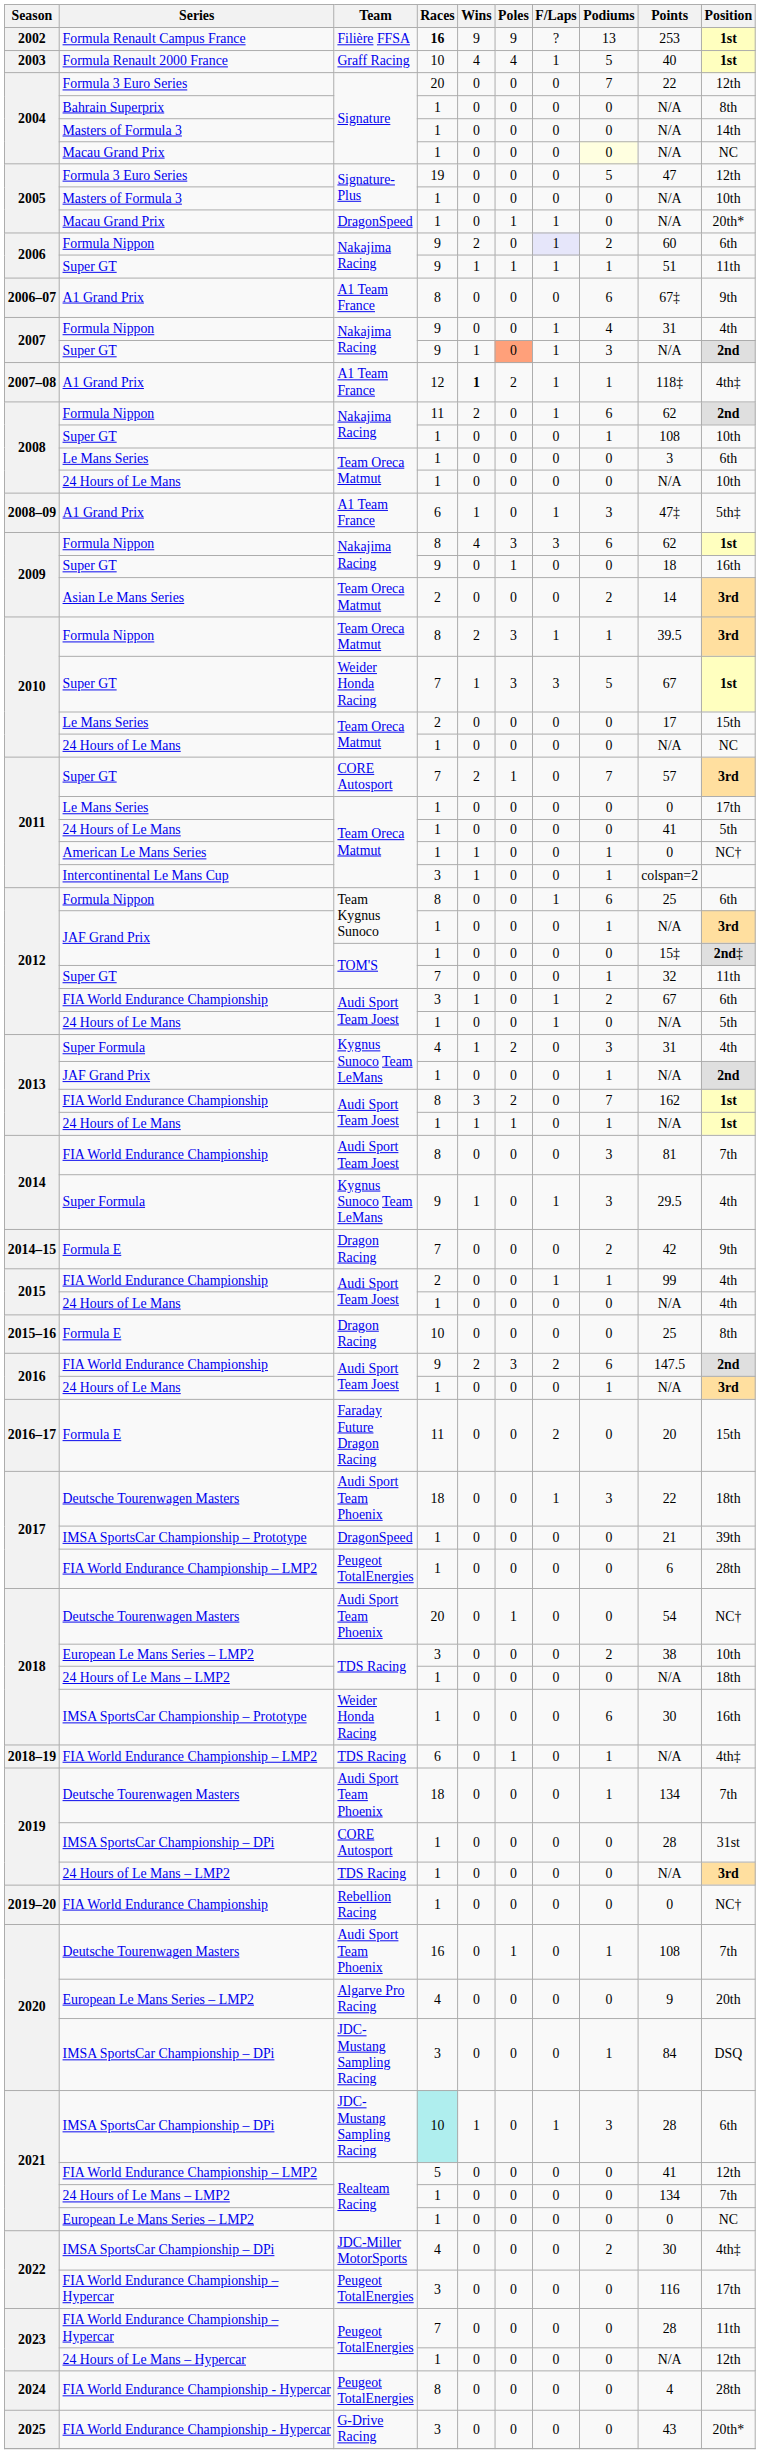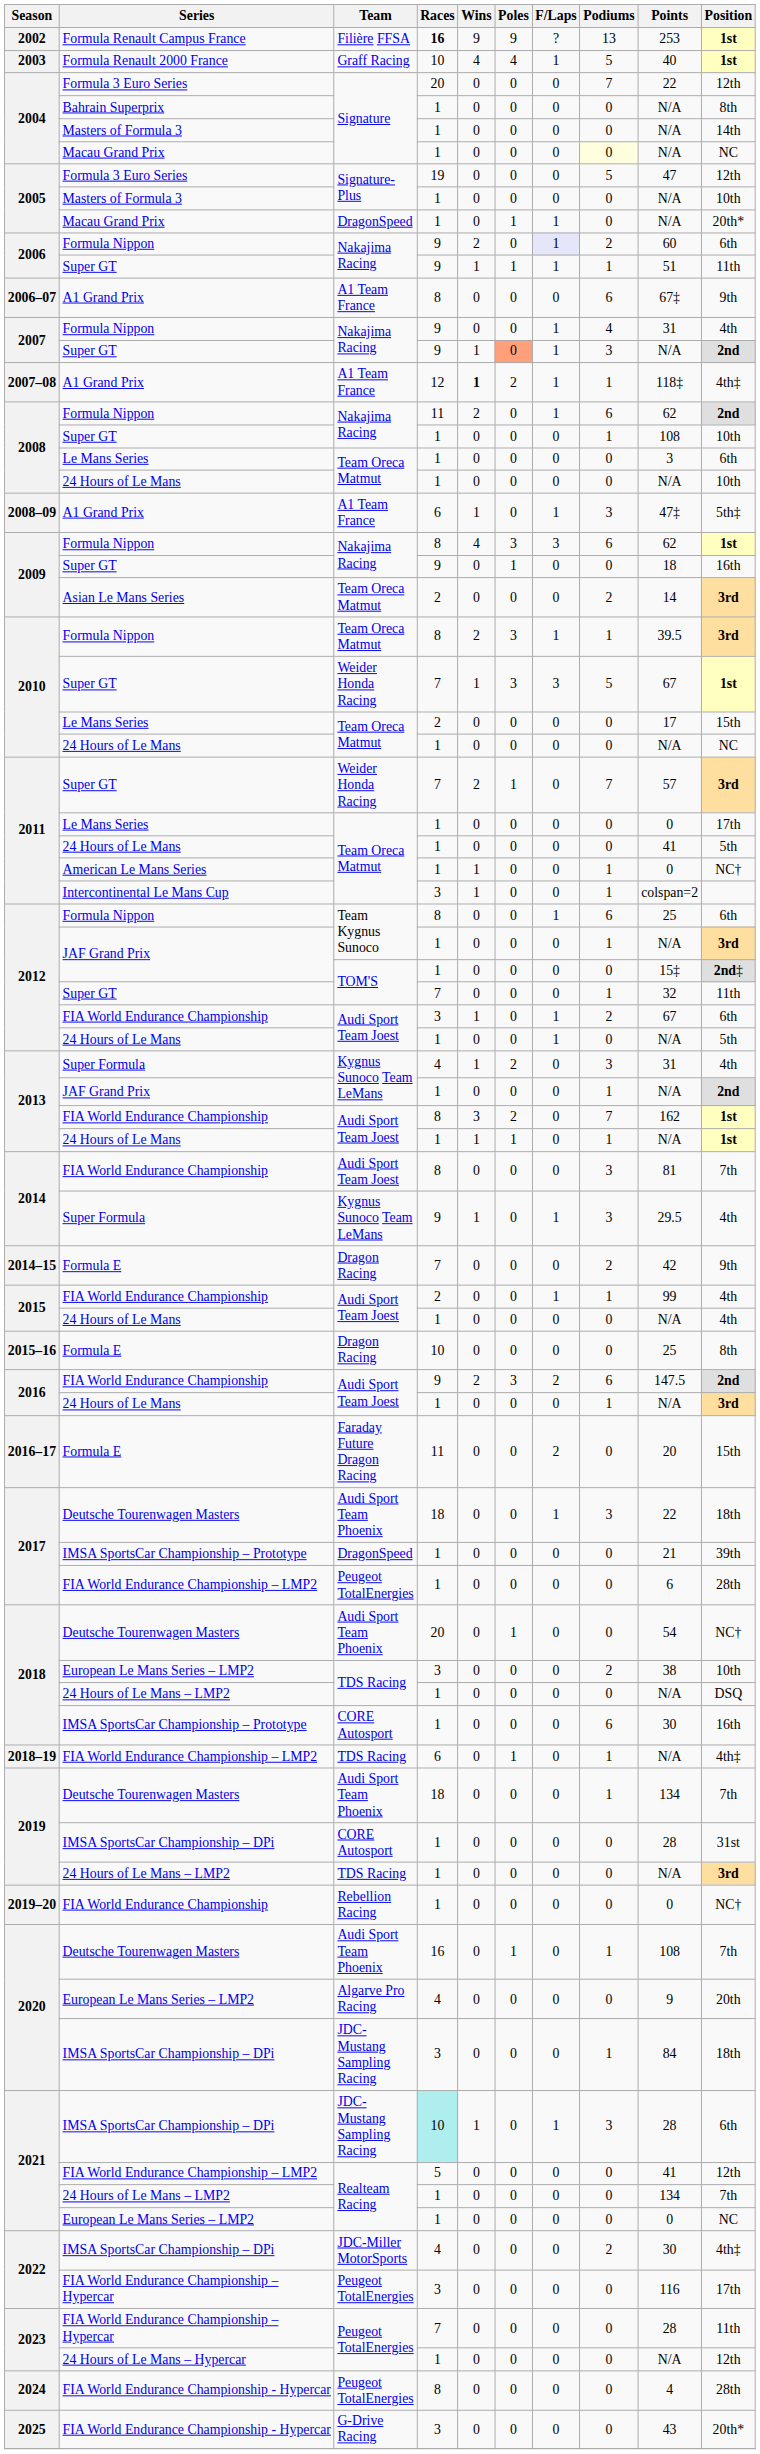2011 / Super GT | Team: CORE Autosport -> Weider Honda Racing
2018 / 24 Hours of Le Mans – LMP2 | Position: 18th -> DSQ
2018 / IMSA SportsCar Championship – Prototype | Team: Weider Honda Racing -> CORE Autosport
2020 / IMSA SportsCar Championship – DPi | Position: DSQ -> 18th
